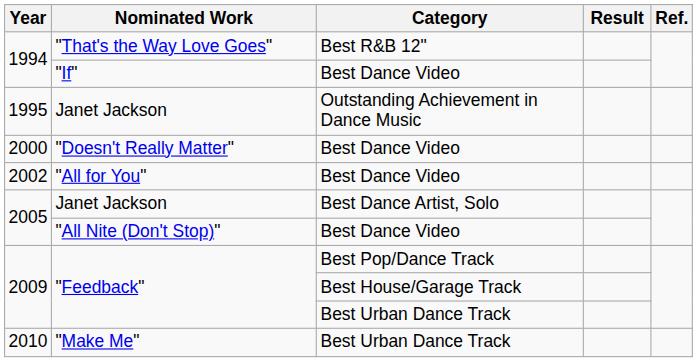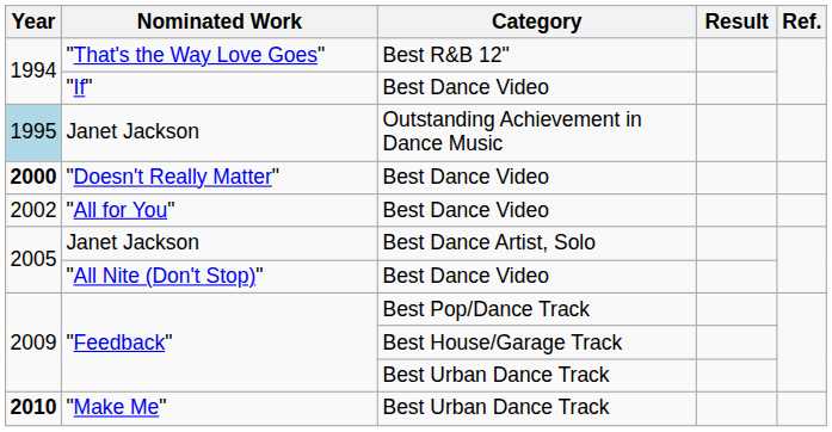Janet Jackson / Outstanding Achievement in Dance Music | Year: no background -> lightblue background
"Doesn't Really Matter" | Year: normal -> bold
"Make Me" | Year: normal -> bold
